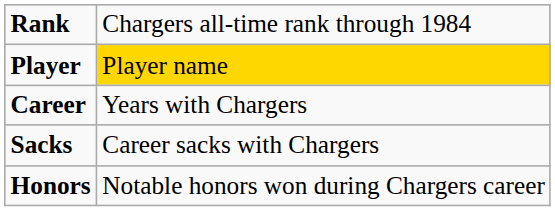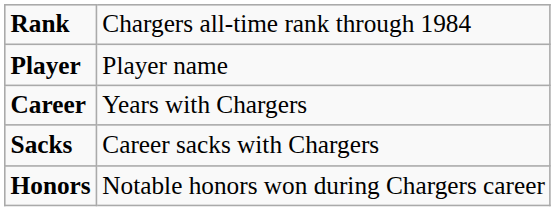Player | column 2: gold background -> no background
